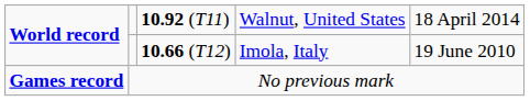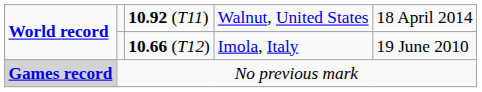Games record | column 1: no background -> lightgrey background
